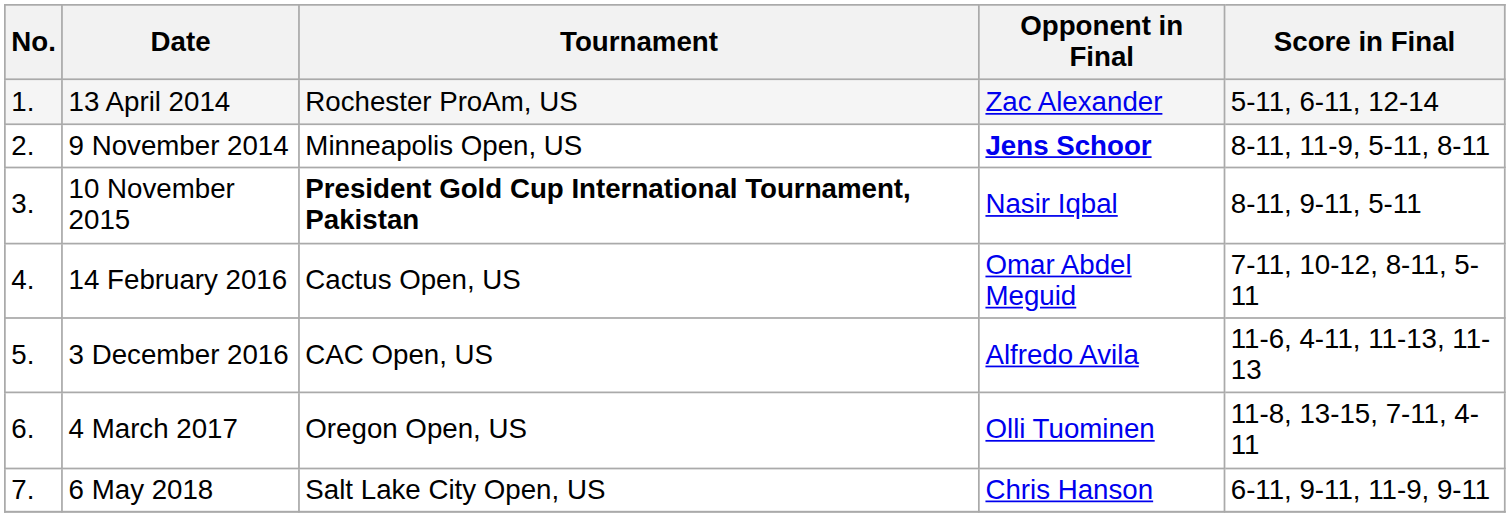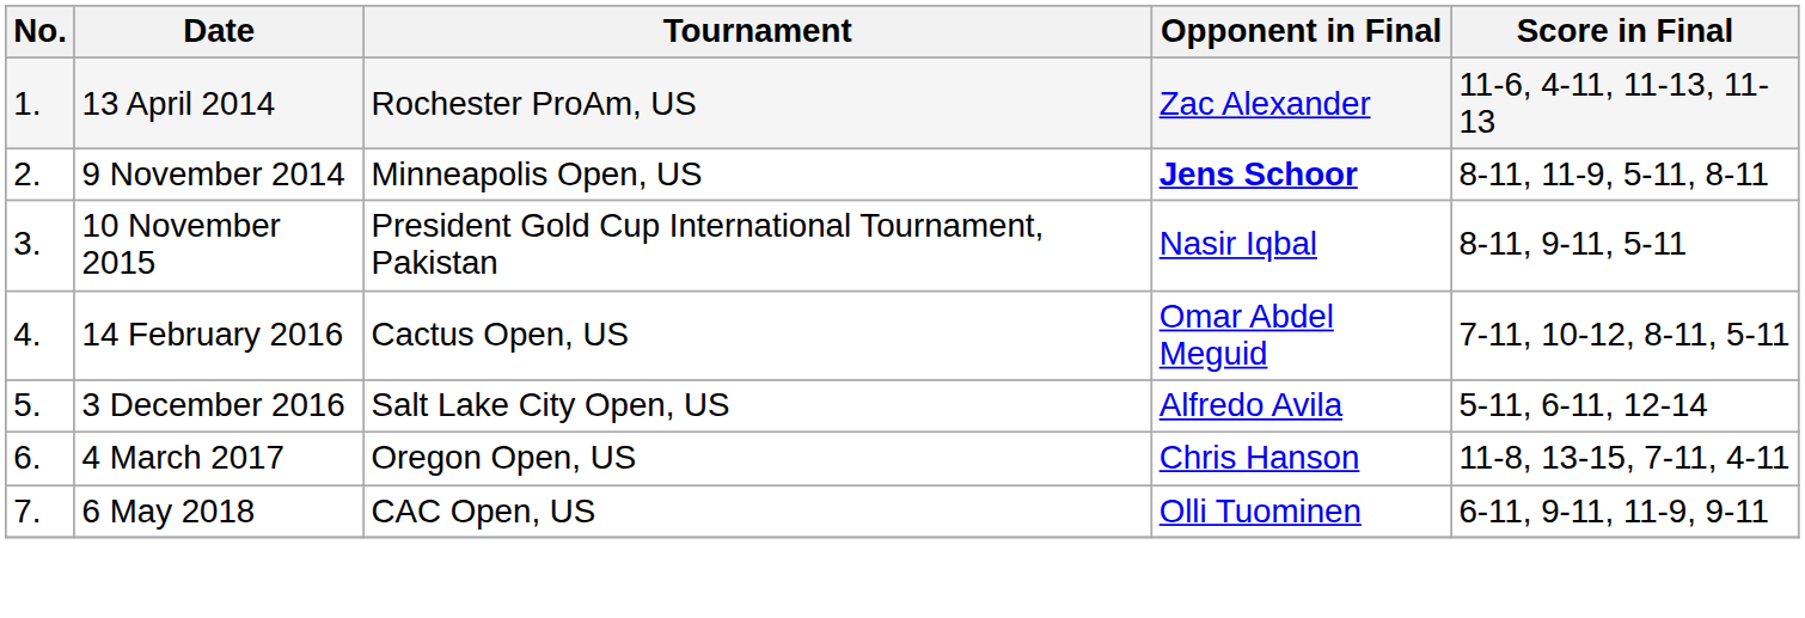13 April 2014 | Score in Final: 5-11, 6-11, 12-14 -> 11-6, 4-11, 11-13, 11-13
10 November 2015 | Tournament: bold -> normal
3 December 2016 | Tournament: CAC Open, US -> Salt Lake City Open, US
3 December 2016 | Score in Final: 11-6, 4-11, 11-13, 11-13 -> 5-11, 6-11, 12-14
4 March 2017 | Opponent in Final: Olli Tuominen -> Chris Hanson
6 May 2018 | Tournament: Salt Lake City Open, US -> CAC Open, US
6 May 2018 | Opponent in Final: Chris Hanson -> Olli Tuominen
